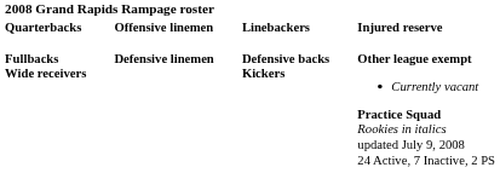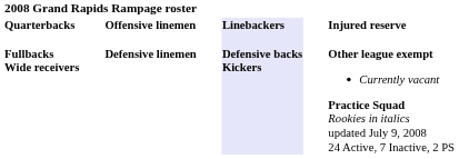Quarterbacks Fullbacks Wide receivers | column 3: no background -> lavender background
